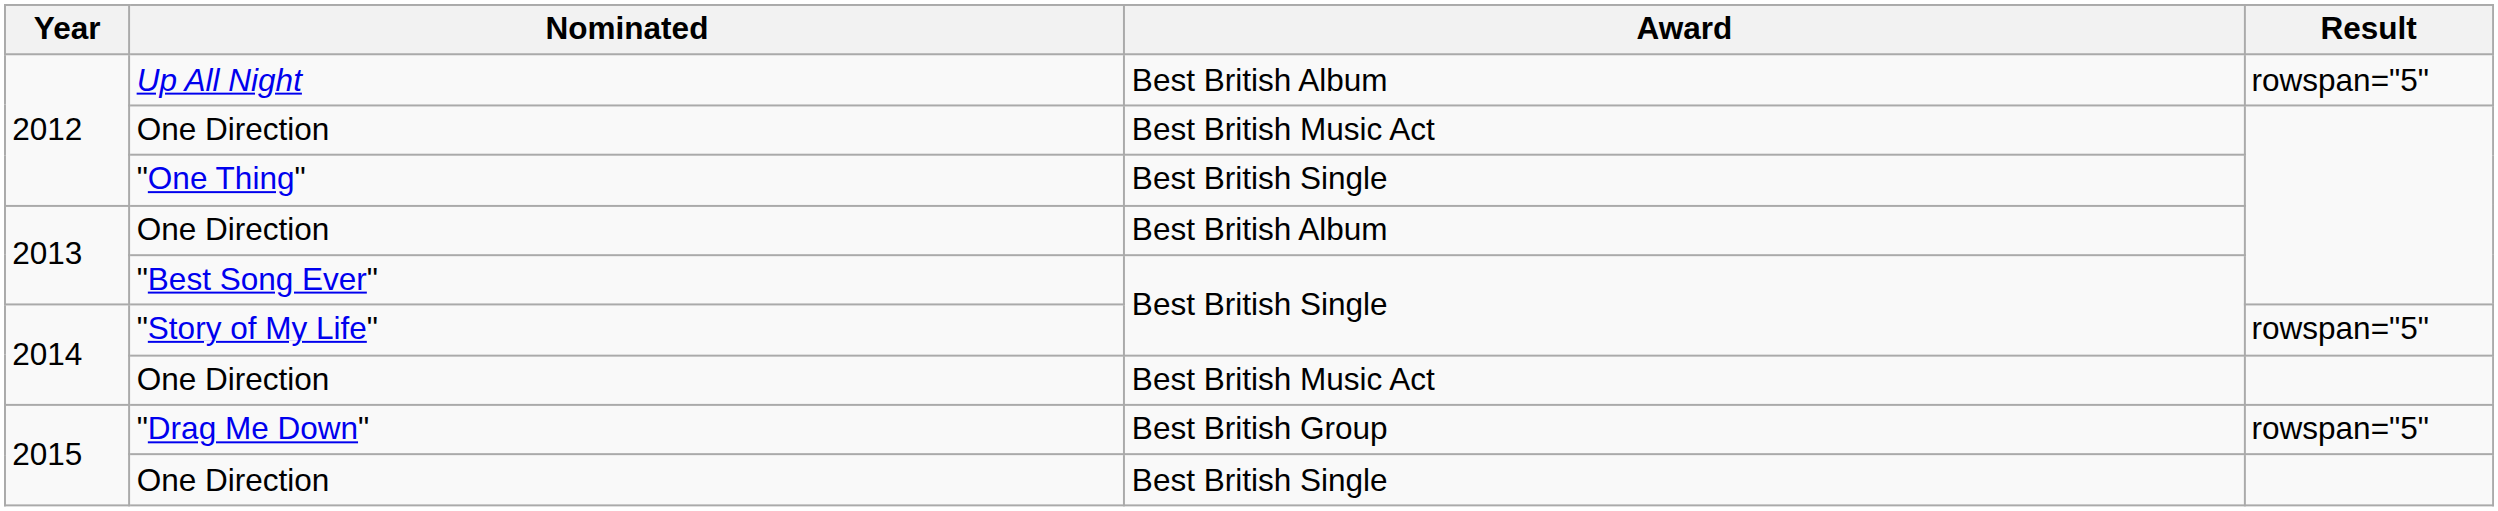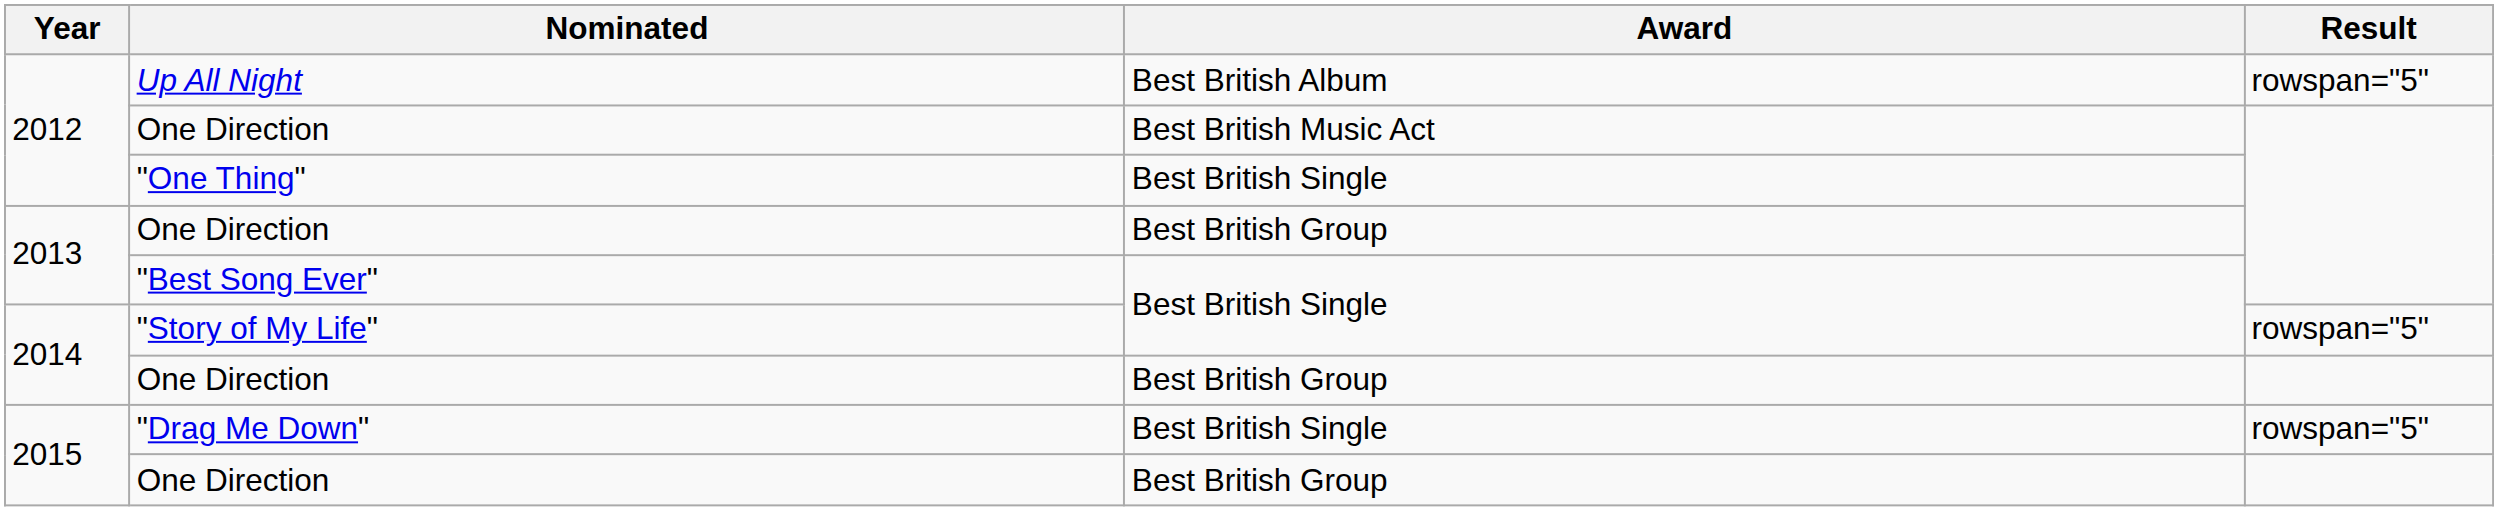2013 / One Direction | Award: Best British Album -> Best British Group
2014 / One Direction | Award: Best British Music Act -> Best British Group
"Drag Me Down" | Award: Best British Group -> Best British Single
2015 / One Direction | Award: Best British Single -> Best British Group
